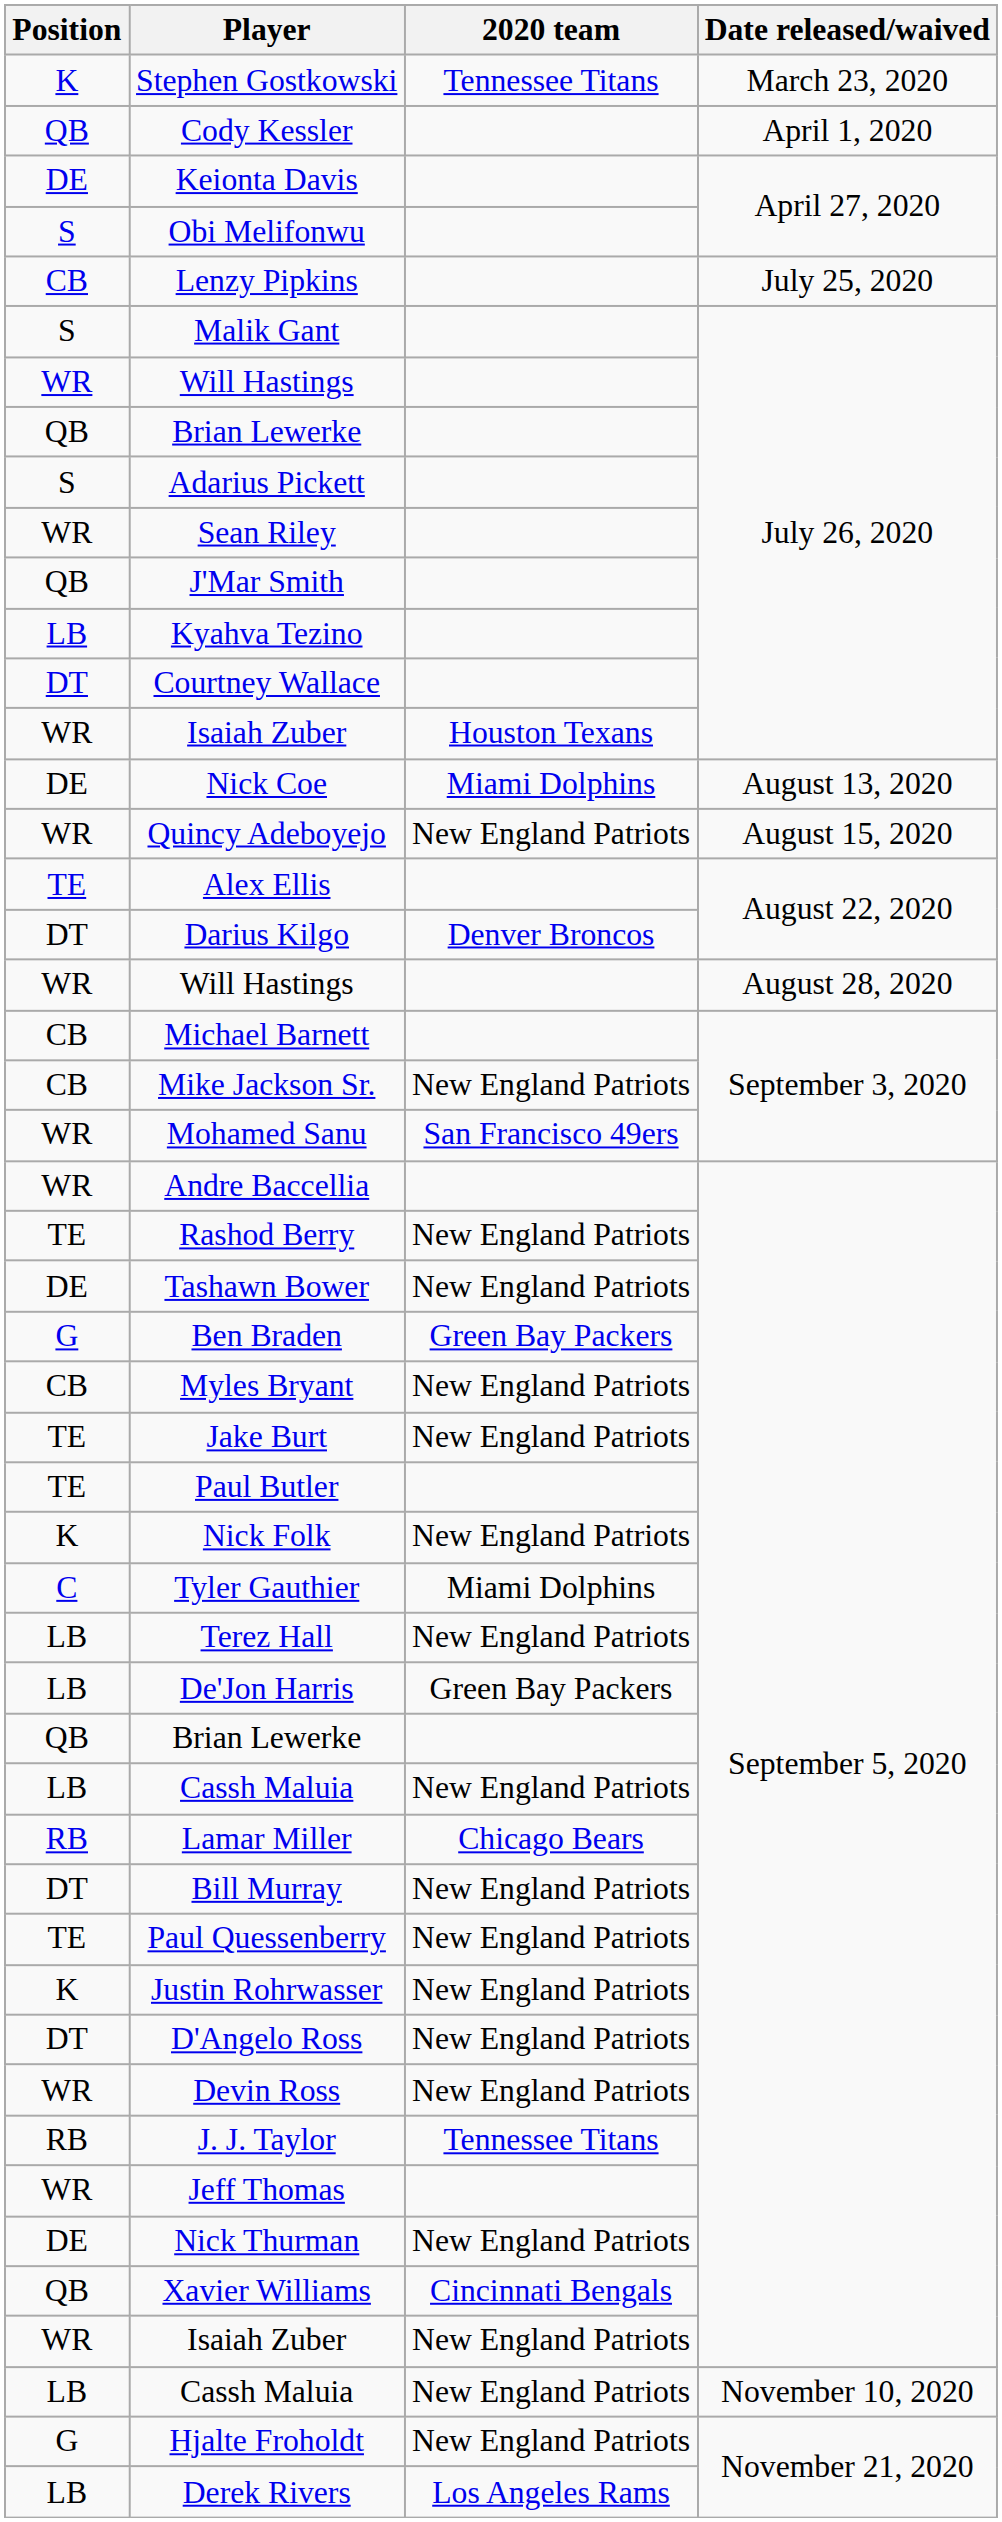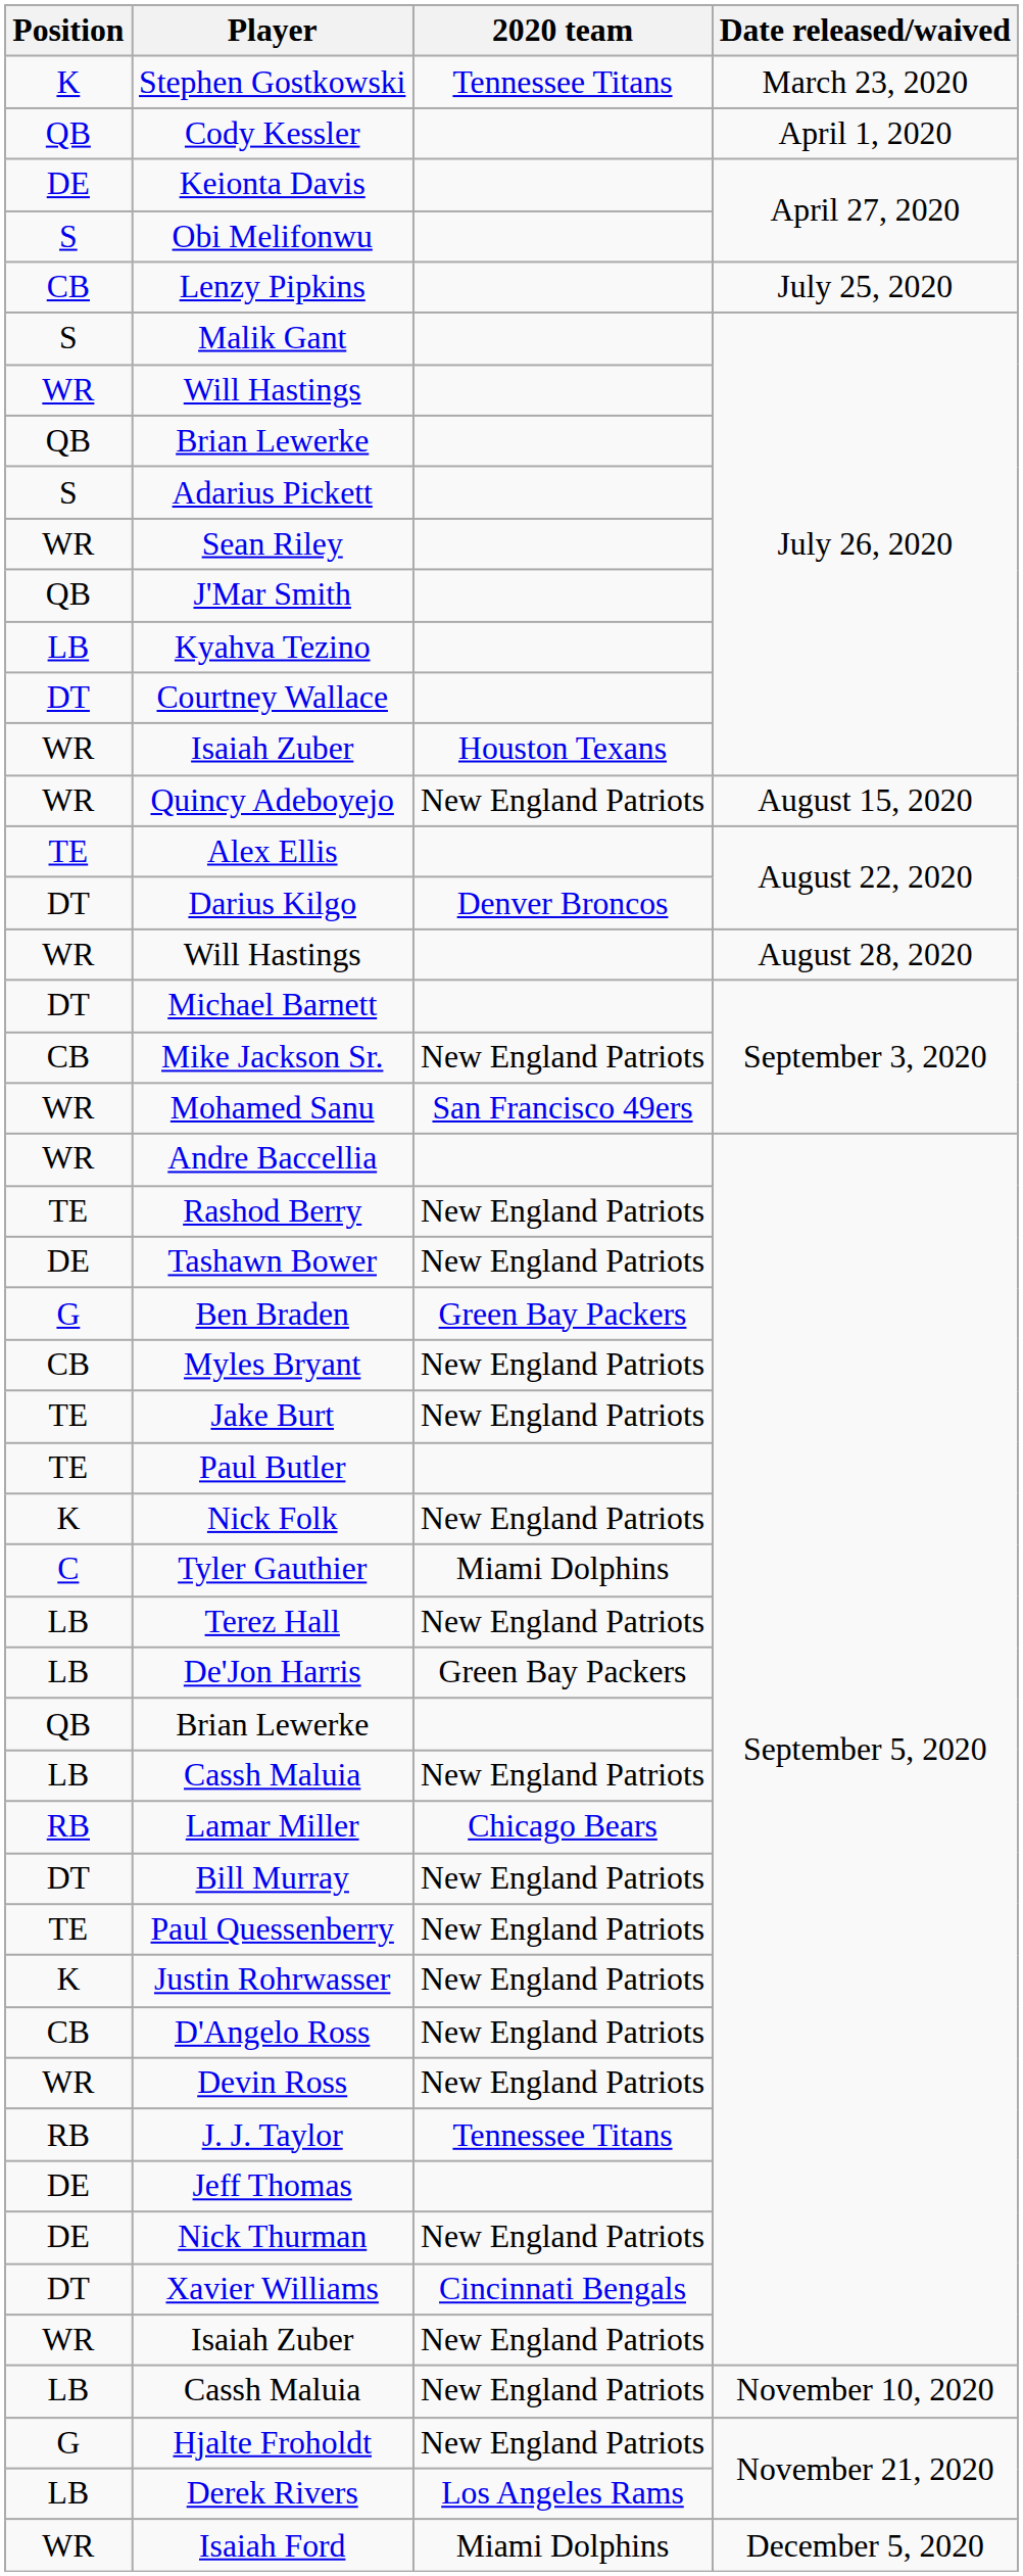- row: DE | Nick Coe | Miami Dolphins | August 13, 2020
Michael Barnett | Position: CB -> DT
D'Angelo Ross | Position: DT -> CB
Jeff Thomas | Position: WR -> DE
Xavier Williams | Position: QB -> DT
+ row: WR | Isaiah Ford | Miami Dolphins | December 5, 2020
